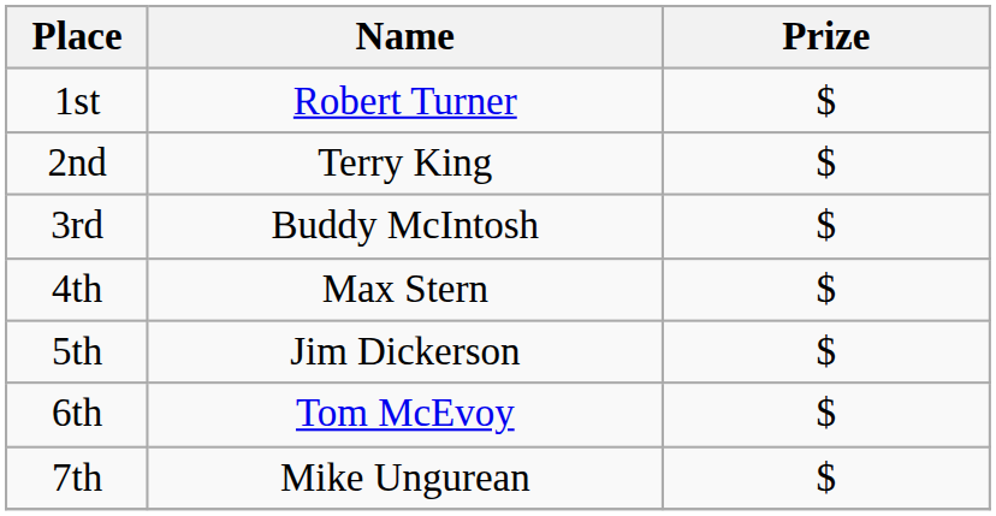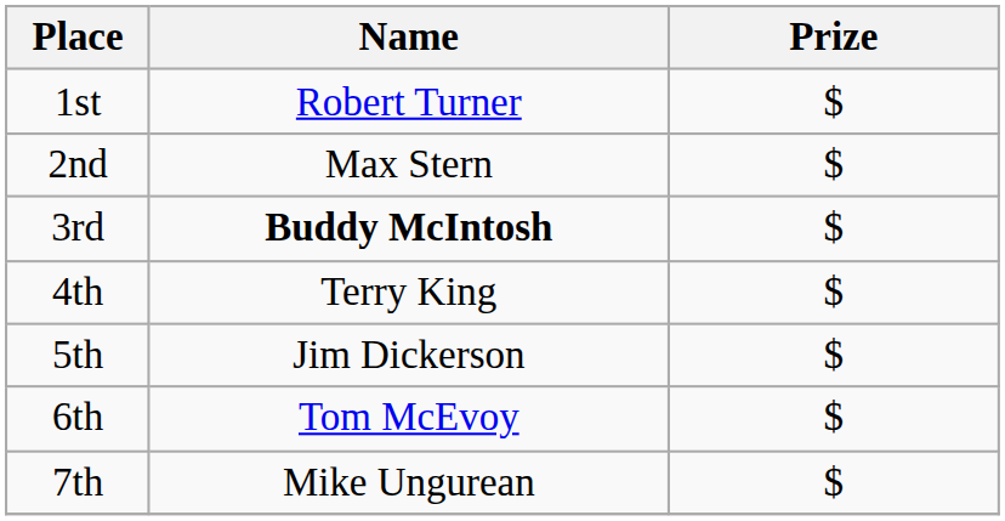2nd | Name: Terry King -> Max Stern
3rd | Name: normal -> bold
4th | Name: Max Stern -> Terry King
